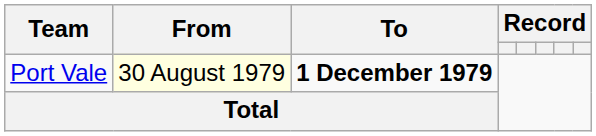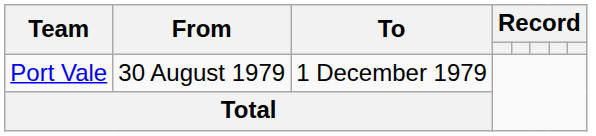Port Vale | From: lightyellow background -> no background
Port Vale | To: bold -> normal
